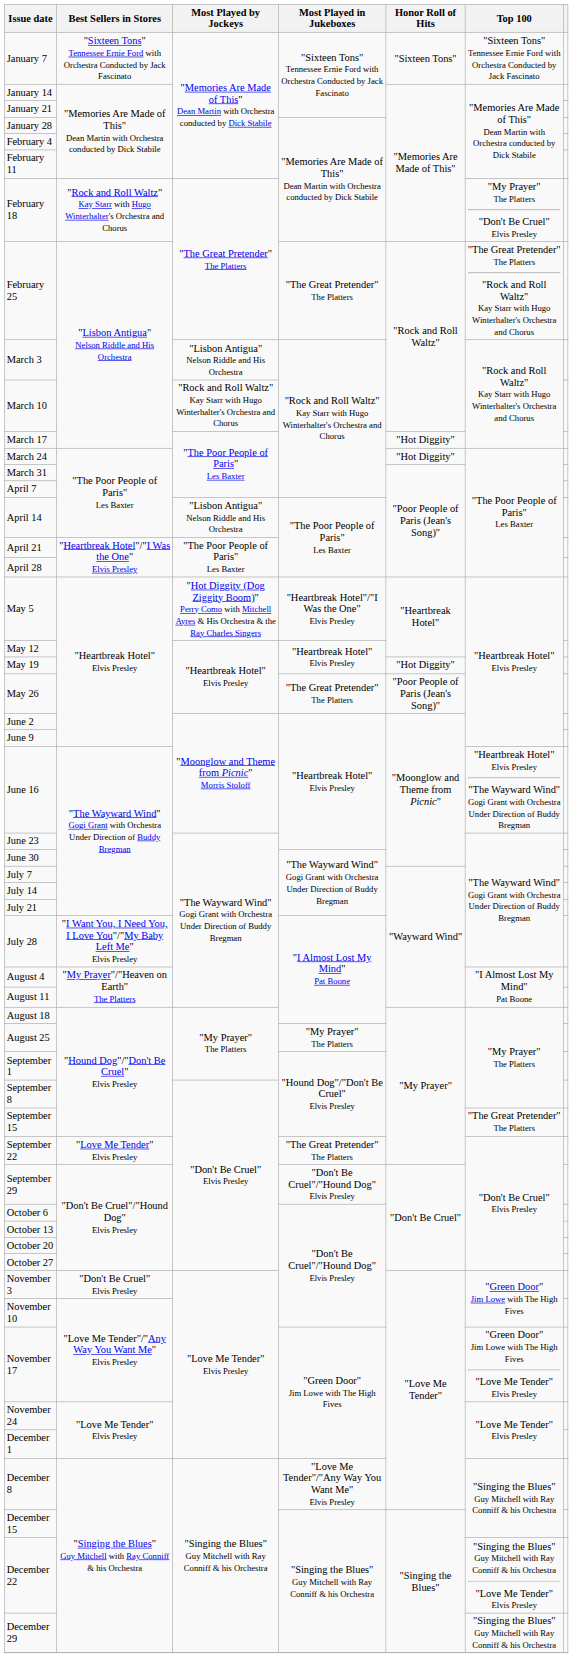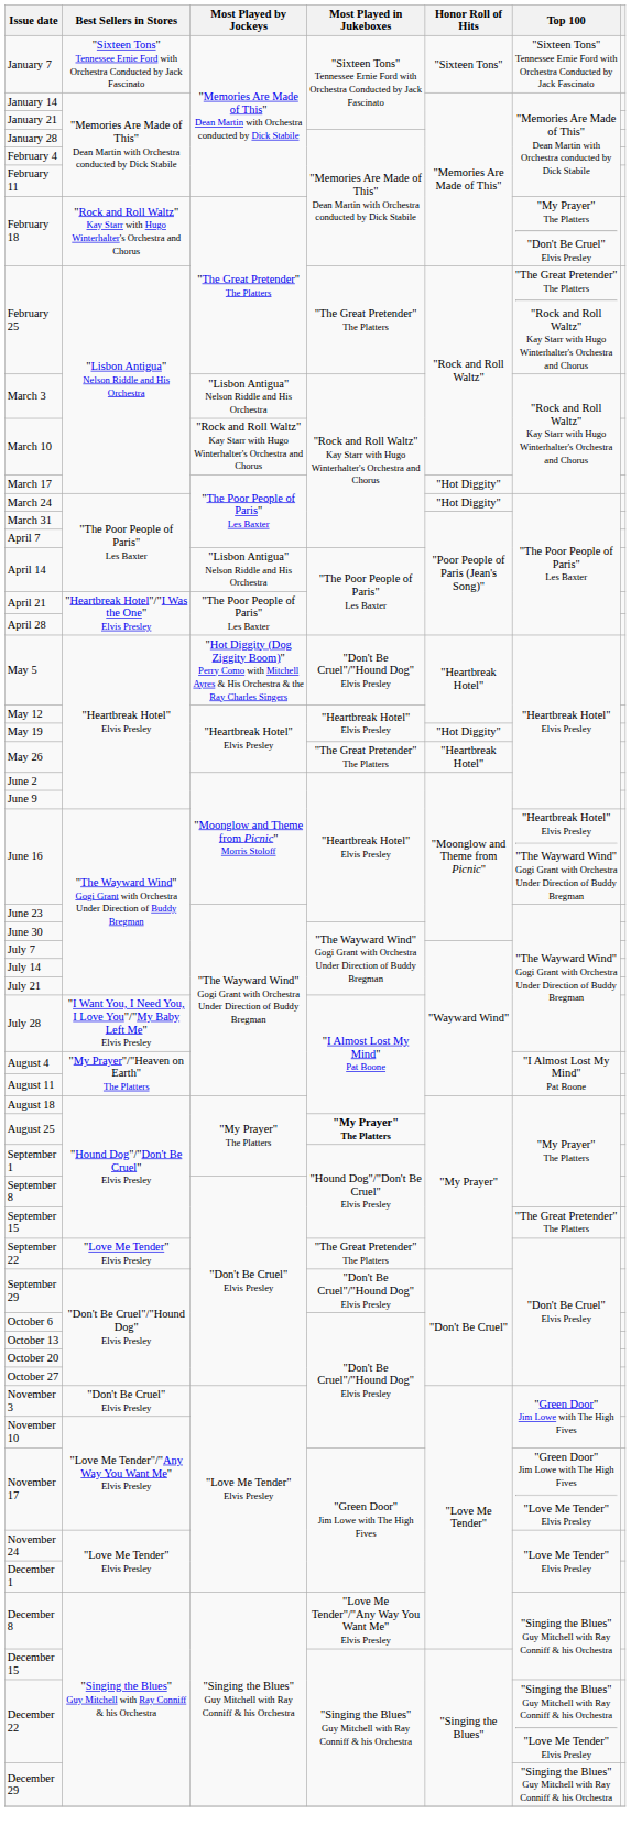May 5 | Most Played in Jukeboxes: "Heartbreak Hotel"/"I Was the One" Elvis Presley -> "Don't Be Cruel"/"Hound Dog" Elvis Presley
May 26 | Honor Roll of Hits: "Poor People of Paris (Jean's Song)" -> "Heartbreak Hotel"
August 25 | Most Played in Jukeboxes: normal -> bold
